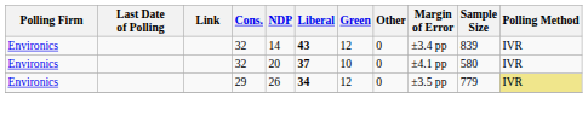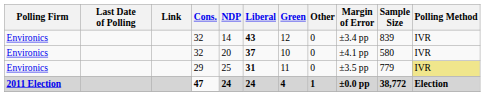29 | NDP: 26 -> 25
29 | Liberal: 34 -> 31
29 | Green: 12 -> 11
+ row: 2011 Election | 47 | 24 | 24 | 4 | 1 | ±0.0 pp | 38,772 | Election
